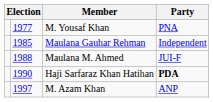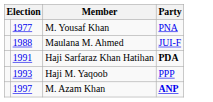- row: 1985 | Maulana Gauhar Rehman | Independent
Haji Sarfaraz Khan Hatihan | column 2: 1990 -> 1991
+ row: 1993 | Haji M. Yaqoob | PPP
M. Azam Khan | Party: normal -> bold
